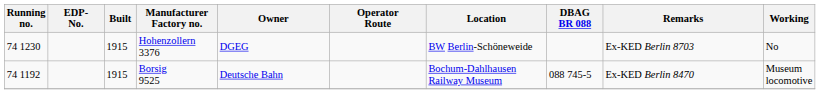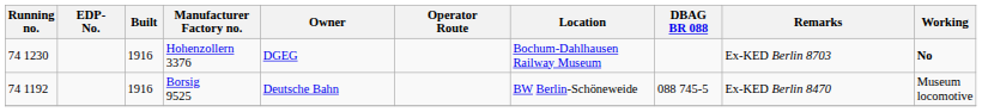Hohenzollern 3376 | Built: 1915 -> 1916
Hohenzollern 3376 | Location: BW Berlin-Schöneweide -> Bochum-Dahlhausen Railway Museum
Hohenzollern 3376 | Working: normal -> bold
Borsig 9525 | Built: 1915 -> 1916
Borsig 9525 | Location: Bochum-Dahlhausen Railway Museum -> BW Berlin-Schöneweide
